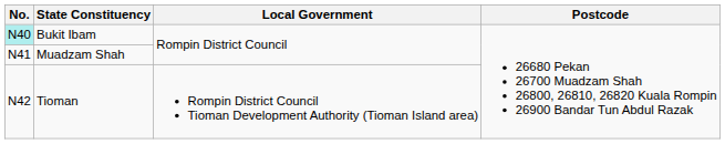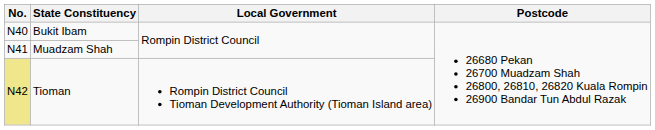Bukit Ibam | No.: paleturquoise background -> no background
Tioman | No.: no background -> khaki background
